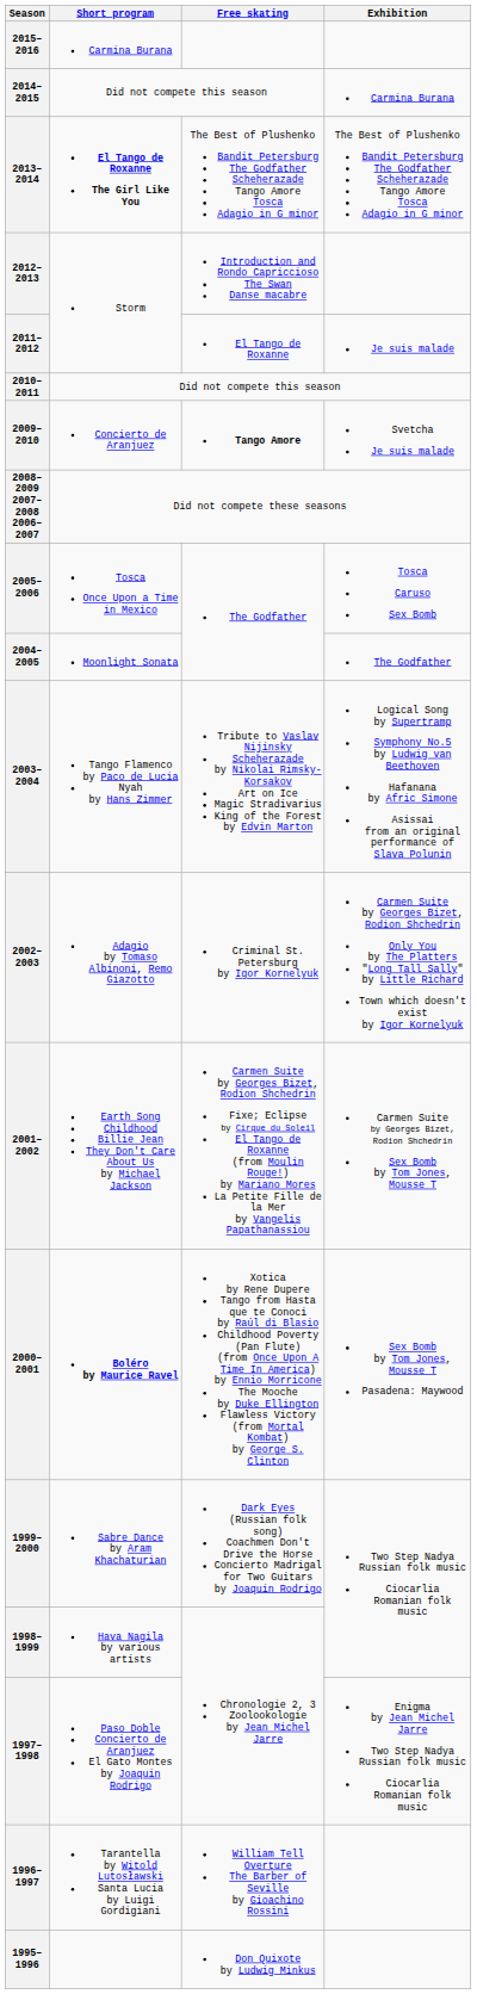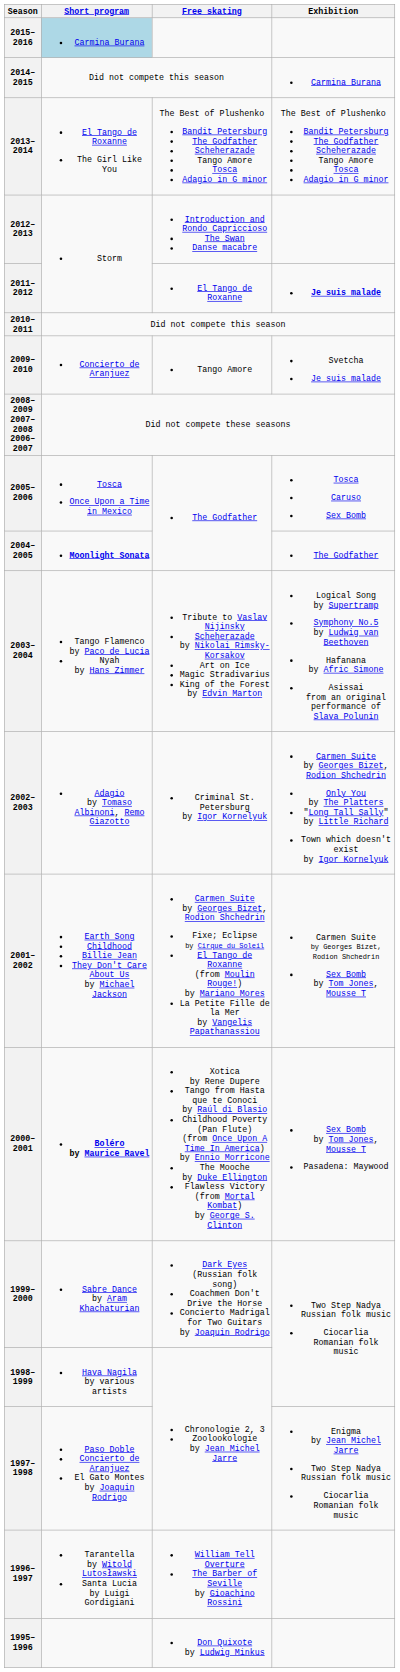2015–2016 | Short program: no background -> lightblue background
2013–2014 | Short program: bold -> normal
2011–2012 | Exhibition: normal -> bold
2009–2010 | Free skating: bold -> normal
2004–2005 | Short program: normal -> bold
